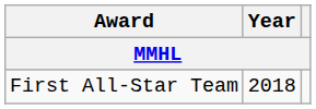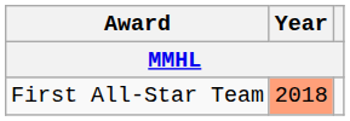row 3 | Year: no background -> lightsalmon background
